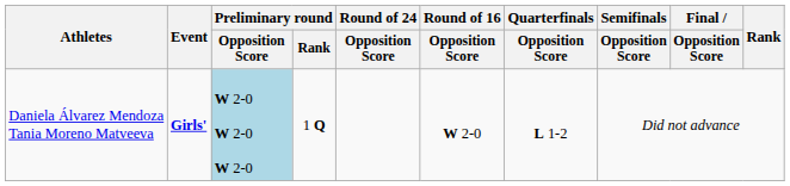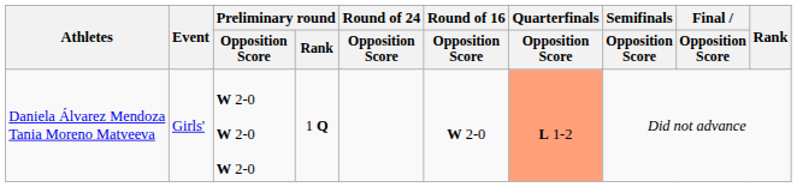Daniela Álvarez Mendoza Tania Moreno Matveeva | Event: bold -> normal
Daniela Álvarez Mendoza Tania Moreno Matveeva | Preliminary round / Opposition Score: lightblue background -> no background
Daniela Álvarez Mendoza Tania Moreno Matveeva | Quarterfinals / Opposition Score: no background -> lightsalmon background
